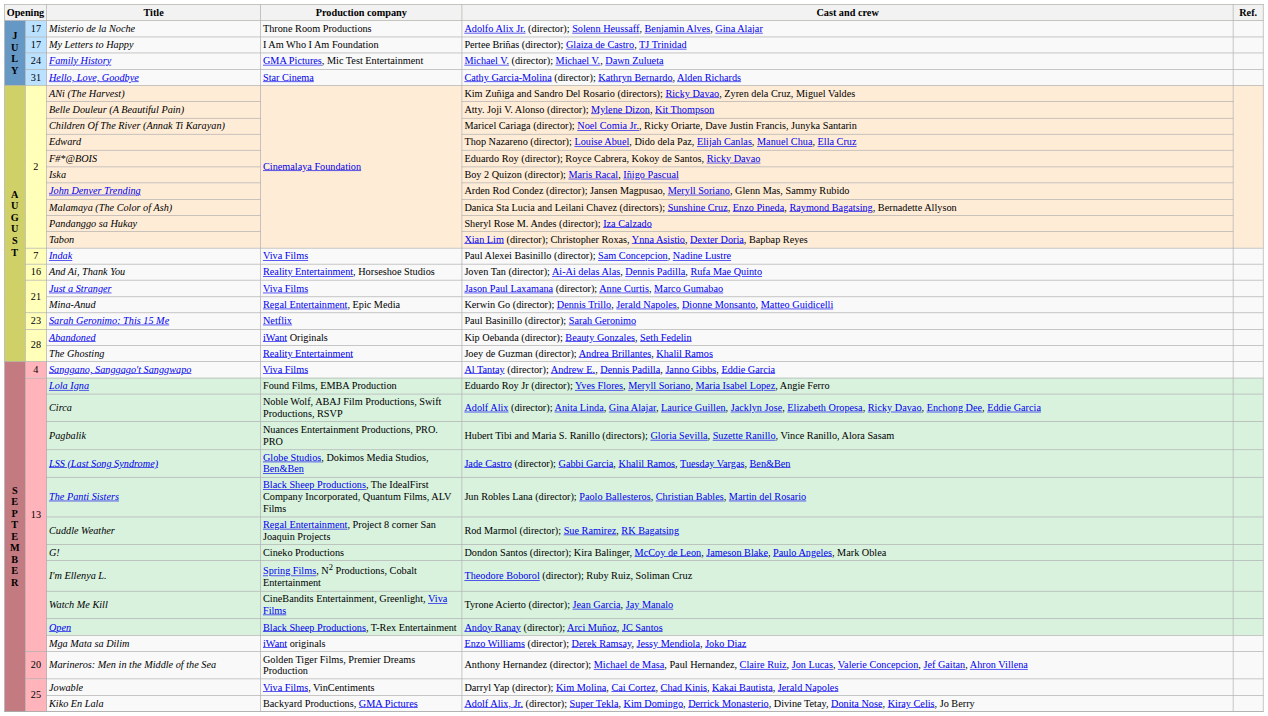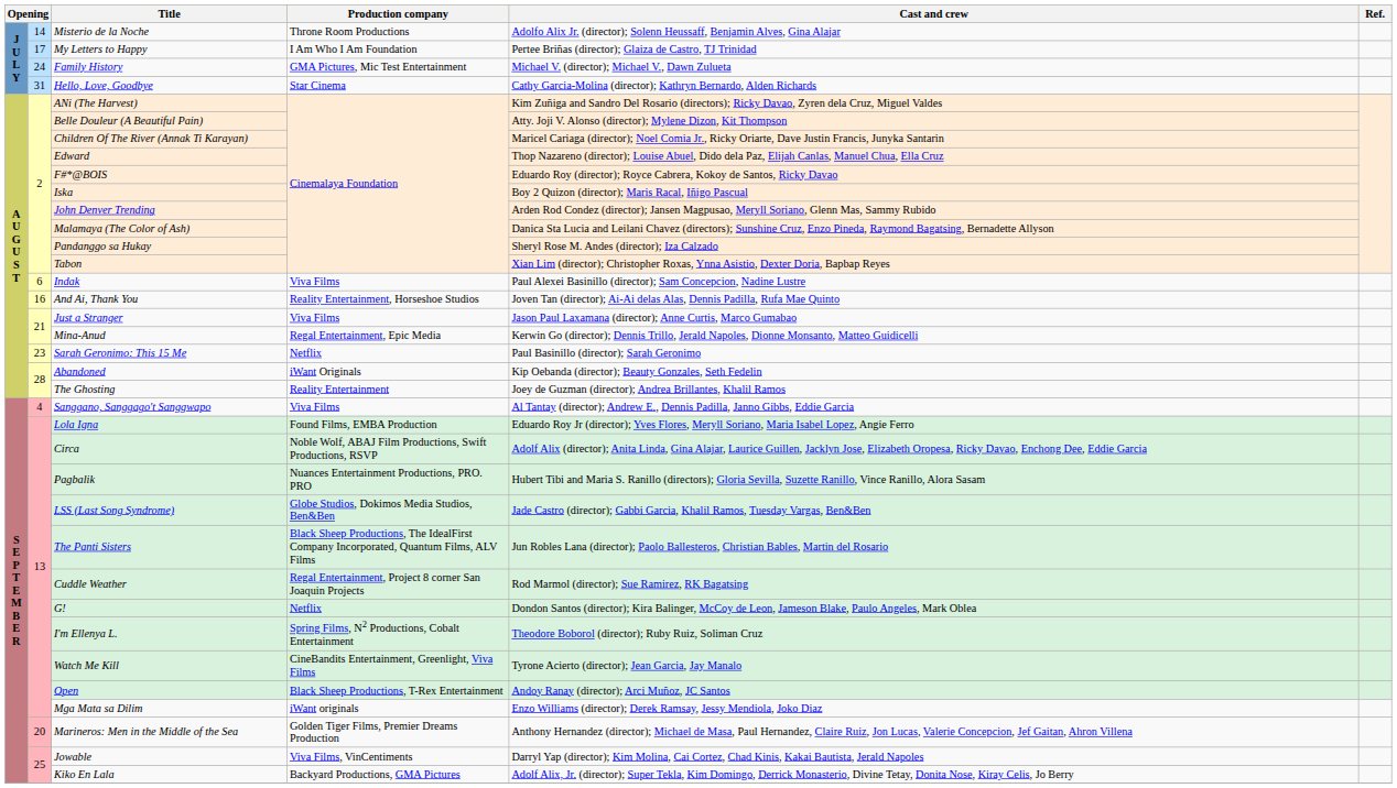Misterio de la Noche | column 2: 17 -> 14
Indak | column 2: 7 -> 6
G! | Production company: Cineko Productions -> Netflix
